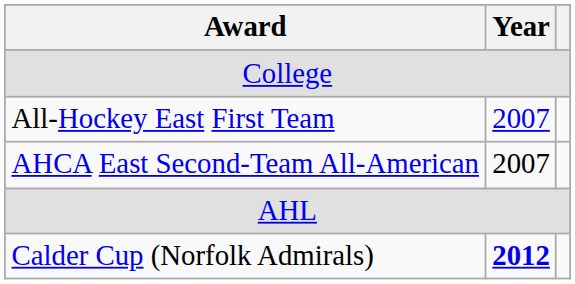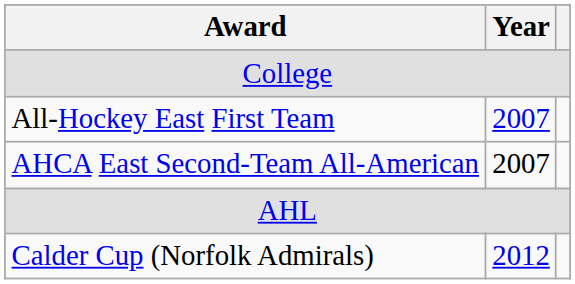Calder Cup (Norfolk Admirals) | Year: bold -> normal
